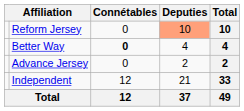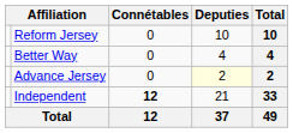Reform Jersey | Deputies: lightsalmon background -> no background
Better Way | Connétables: bold -> normal
Advance Jersey | Deputies: no background -> lightyellow background
Independent | Connétables: normal -> bold
